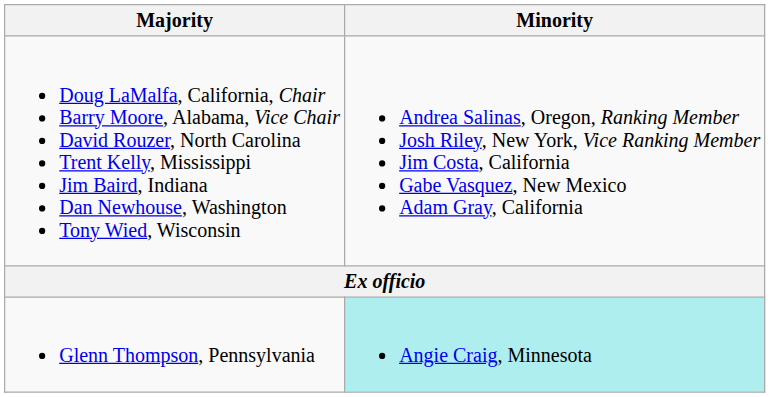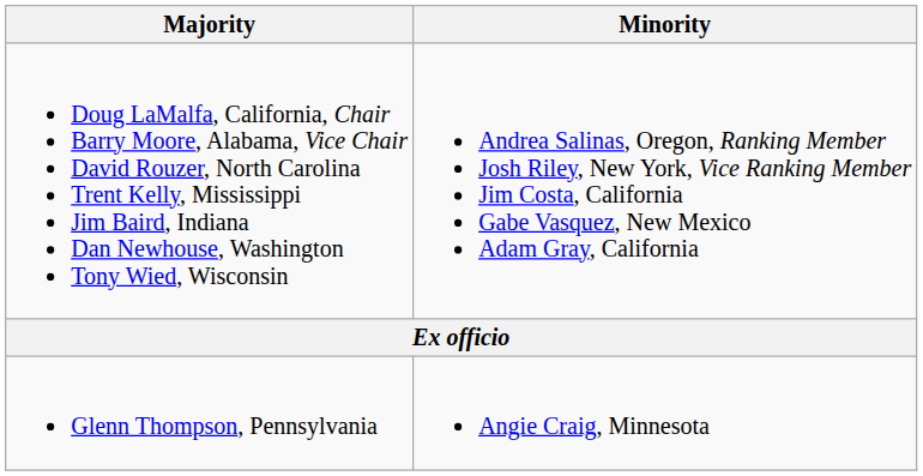Glenn Thompson, Pennsylvania | Minority: paleturquoise background -> no background
